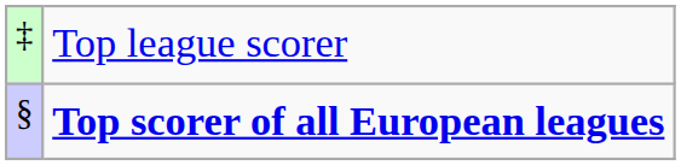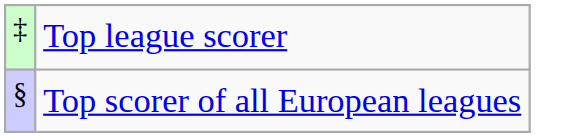row 2 | column 2: bold -> normal
